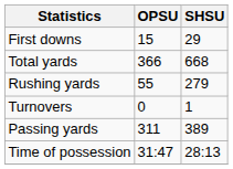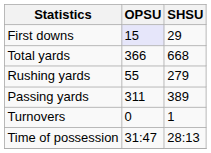First downs | OPSU: no background -> lavender background
rows swapped: Passing yards <-> Turnovers
